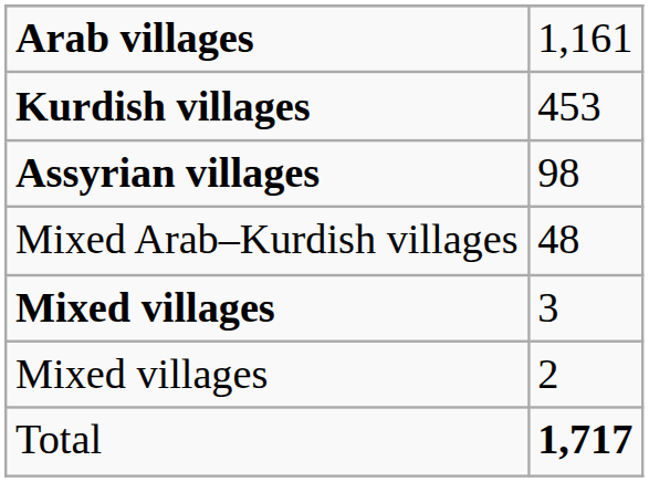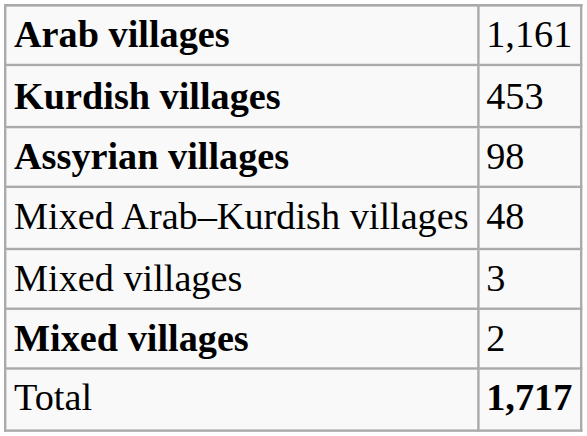3 | column 1: bold -> normal
2 | column 1: normal -> bold
